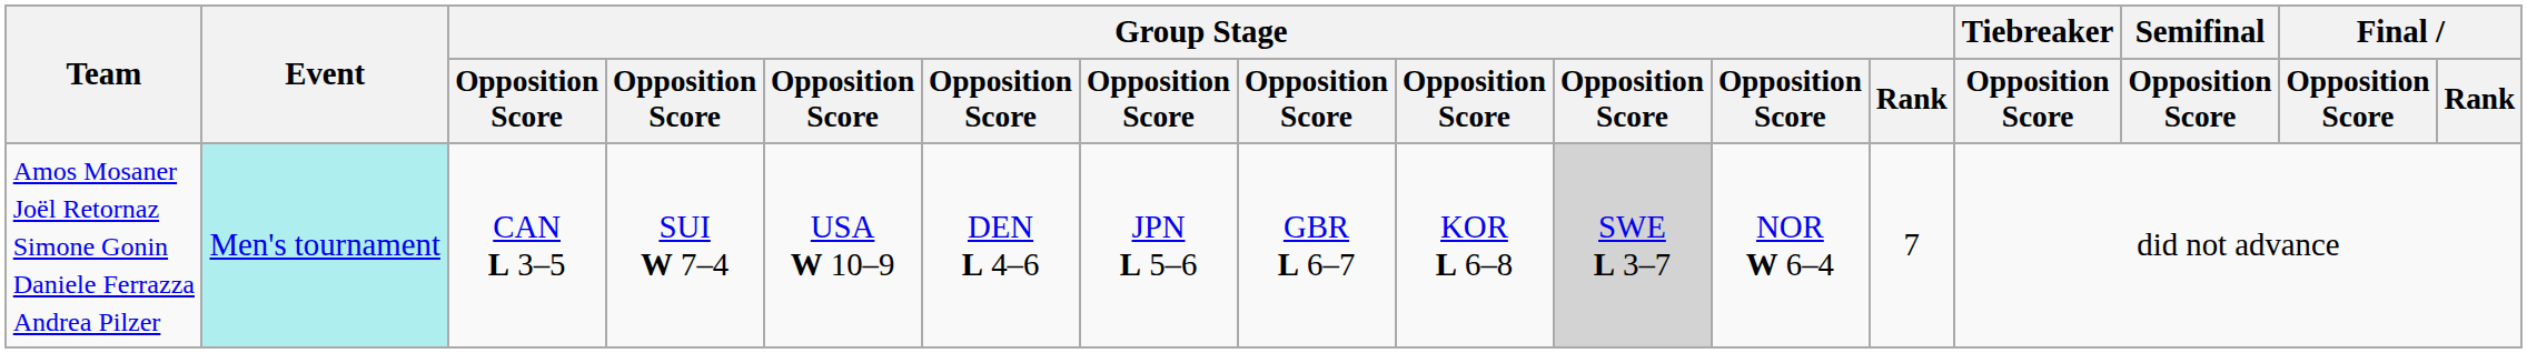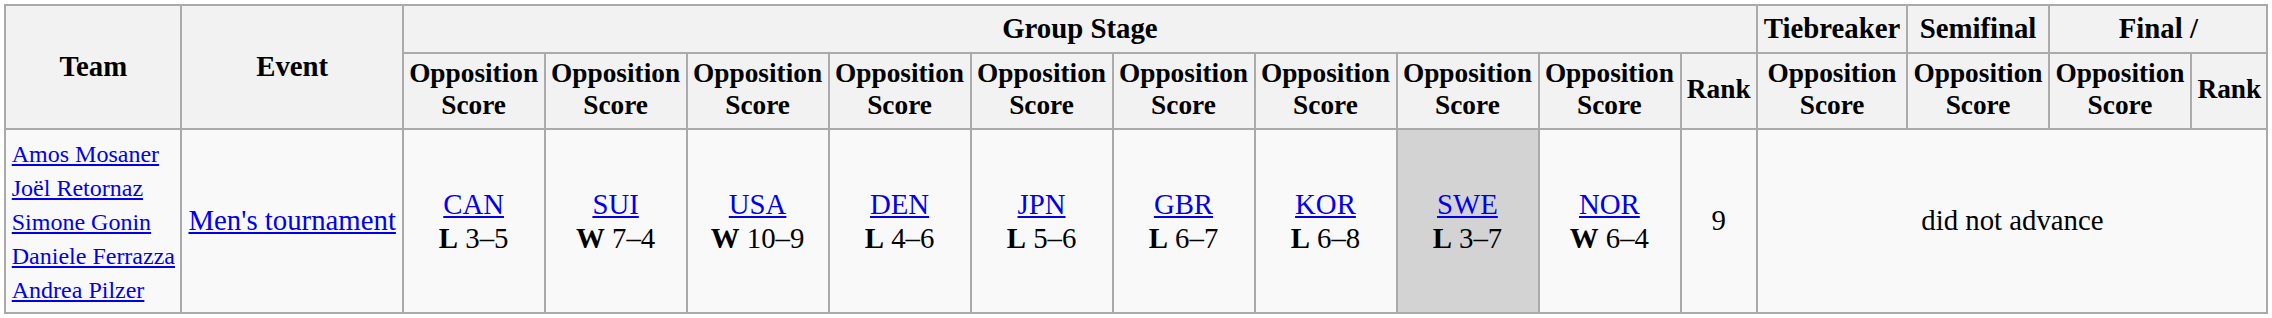row 3 | Event: paleturquoise background -> no background
row 3 | Group Stage / Rank: 7 -> 9
